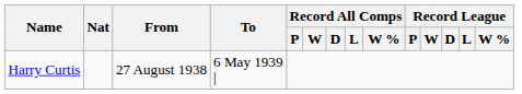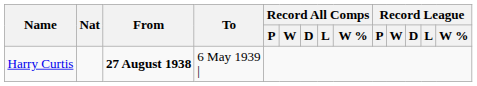Harry Curtis | From: normal -> bold
